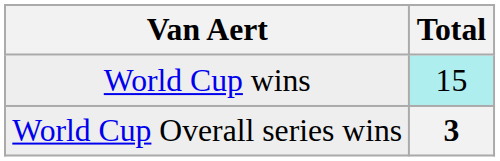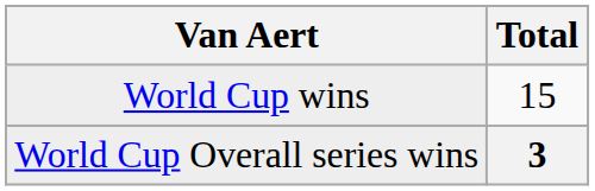World Cup wins | Total: paleturquoise background -> no background
